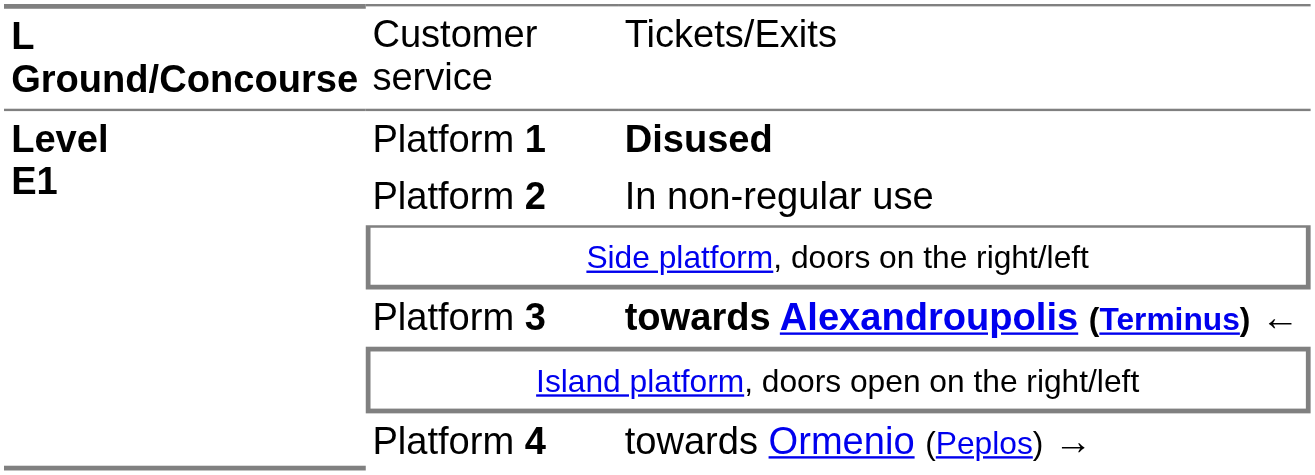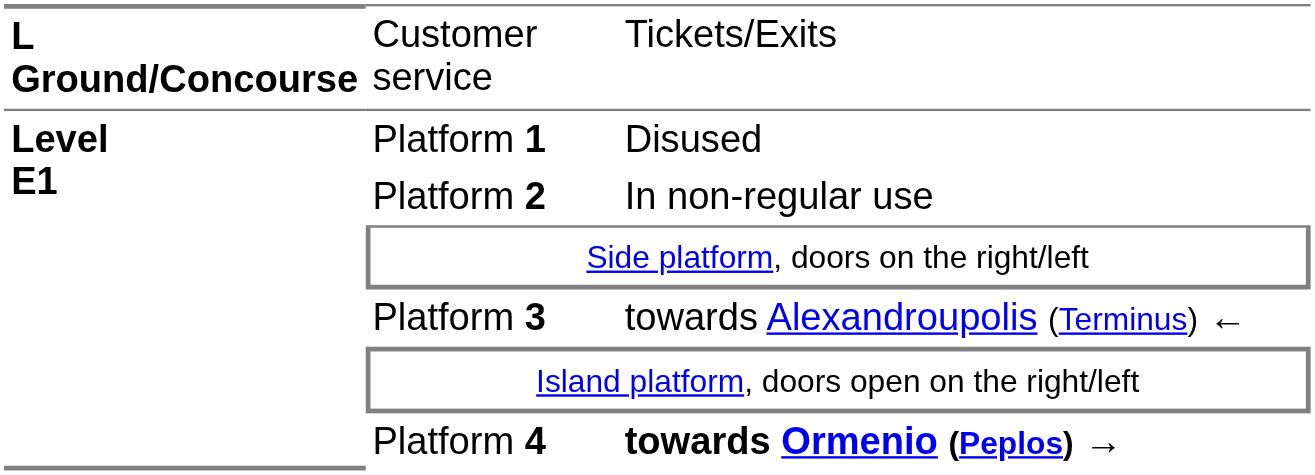Platform 1 | column 3: bold -> normal
Platform 3 | column 3: bold -> normal
Platform 4 | column 3: normal -> bold
